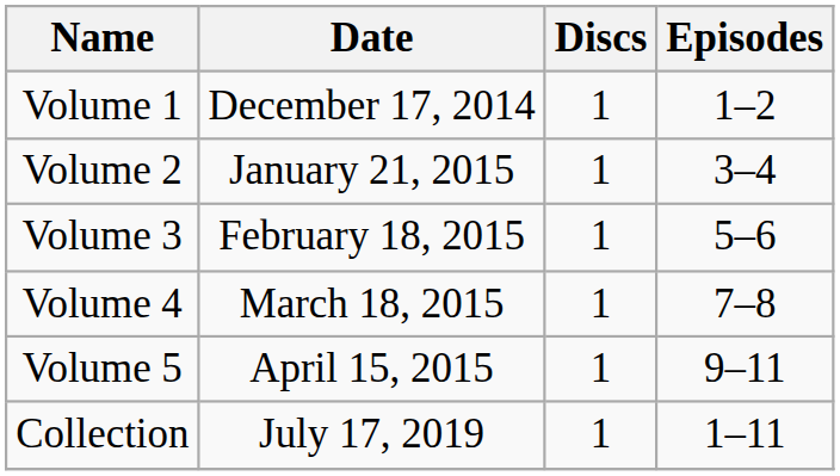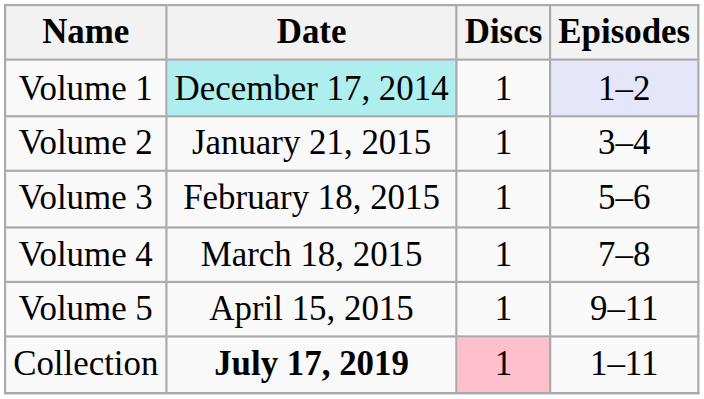Volume 1 | Date: no background -> paleturquoise background
Volume 1 | Episodes: no background -> lavender background
Collection | Date: normal -> bold
Collection | Discs: no background -> pink background
